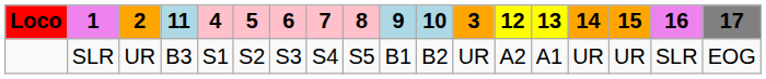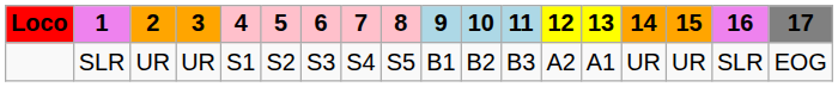columns swapped: 3 <-> 11
